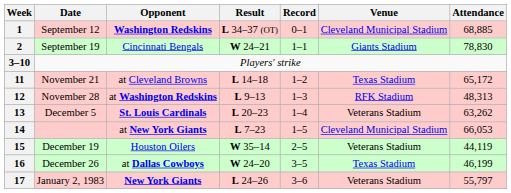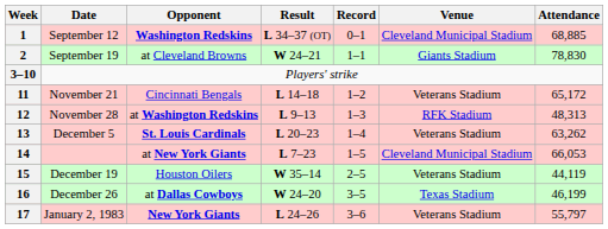2 | Opponent: Cincinnati Bengals -> at Cleveland Browns
11 | Opponent: at Cleveland Browns -> Cincinnati Bengals
11 | Venue: Texas Stadium -> Veterans Stadium
